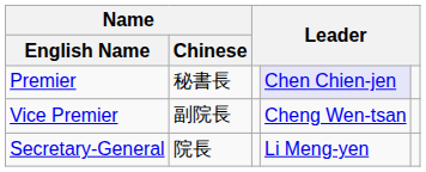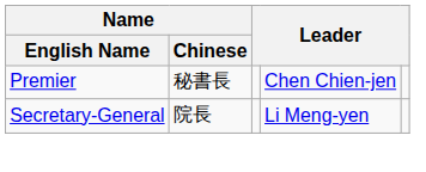Premier | column 4: lavender background -> no background
- row: Vice Premier | 副院長 | Cheng Wen-tsan
